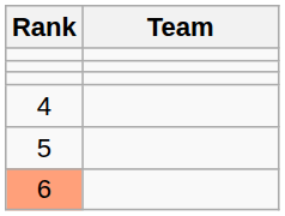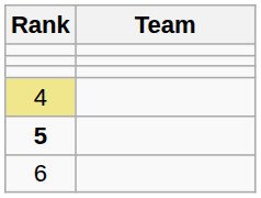row 5 | Rank: no background -> khaki background
row 6 | Rank: normal -> bold
row 7 | Rank: lightsalmon background -> no background
